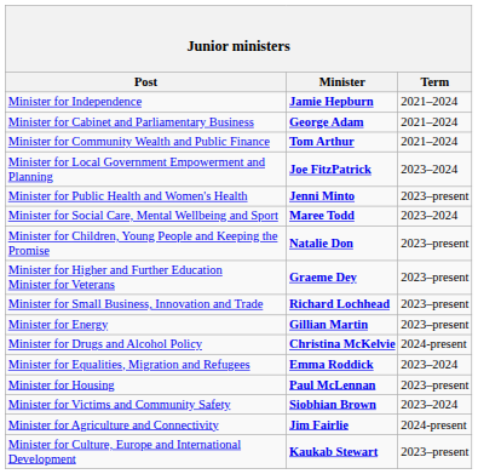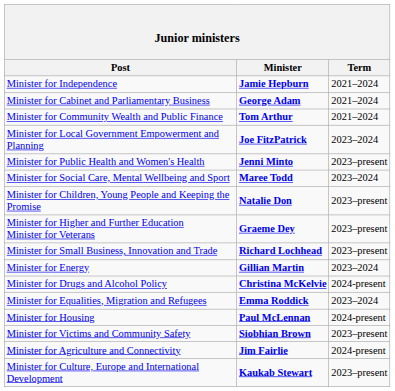Minister for Energy | Term: 2023–present -> 2023–2024
Minister for Housing | Term: 2023–present -> 2024-present
Minister for Victims and Community Safety | Term: 2023–2024 -> 2023–present
